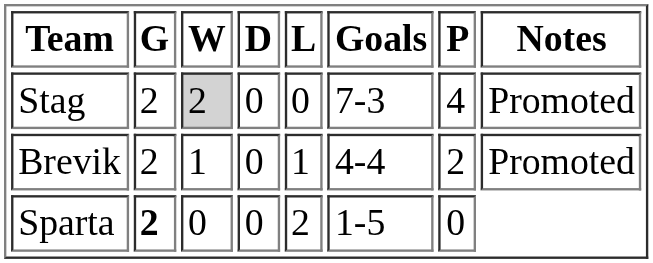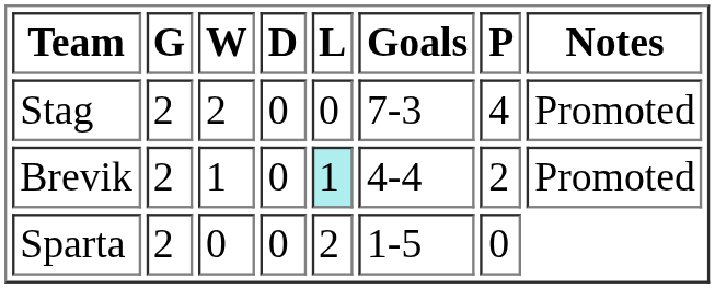Stag | W: lightgrey background -> no background
Brevik | L: no background -> paleturquoise background
Sparta | G: bold -> normal
